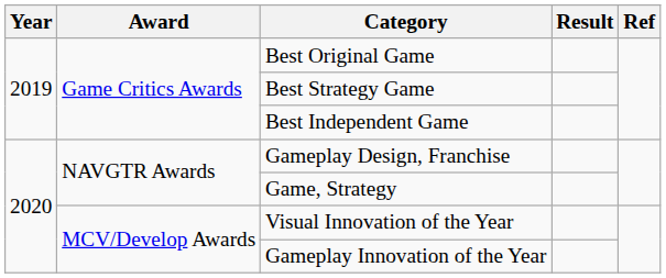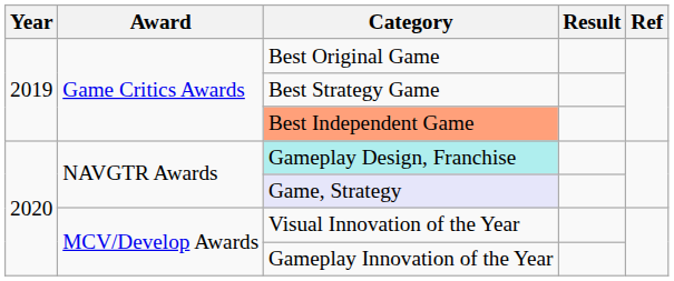Best Independent Game | Category: no background -> lightsalmon background
Gameplay Design, Franchise | Category: no background -> paleturquoise background
Game, Strategy | Category: no background -> lavender background
